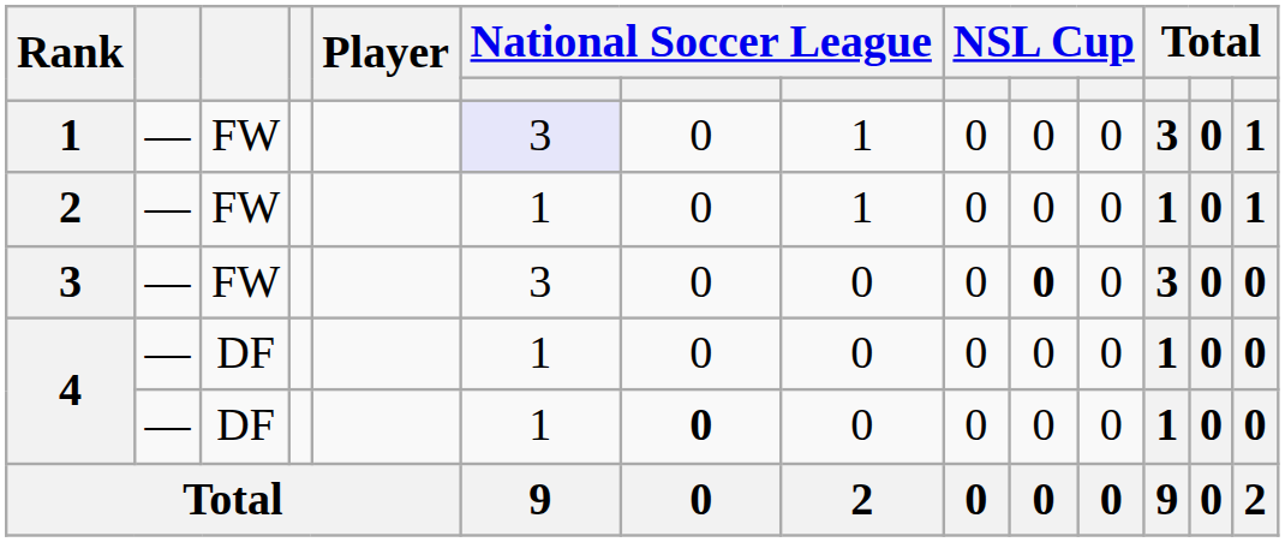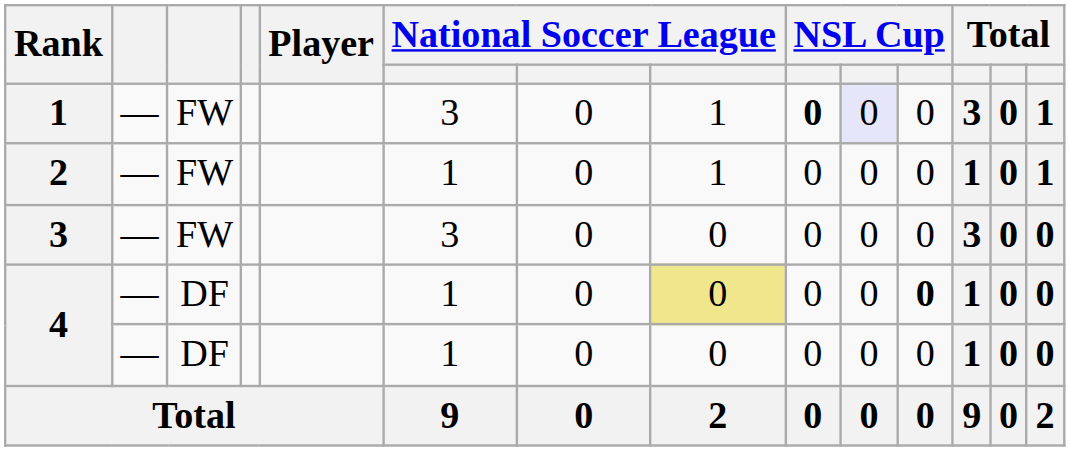row 3 | column 6: lavender background -> no background
row 3 | column 9: normal -> bold
row 3 | column 10: no background -> lavender background
row 5 | column 10: bold -> normal
row 6 | column 8: no background -> khaki background
row 6 | column 11: normal -> bold
row 7 | column 7: bold -> normal
